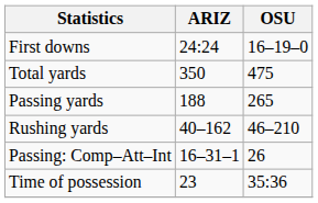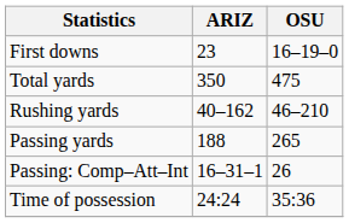First downs | ARIZ: 24:24 -> 23
rows swapped: Rushing yards <-> Passing yards
Time of possession | ARIZ: 23 -> 24:24
